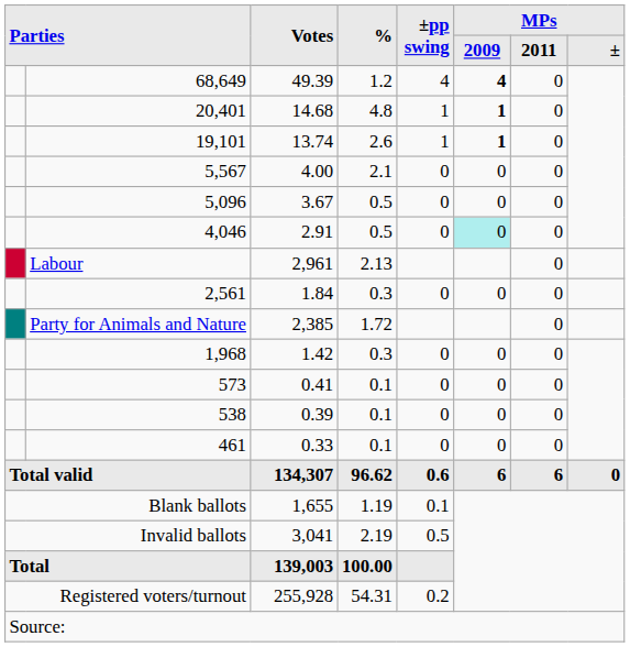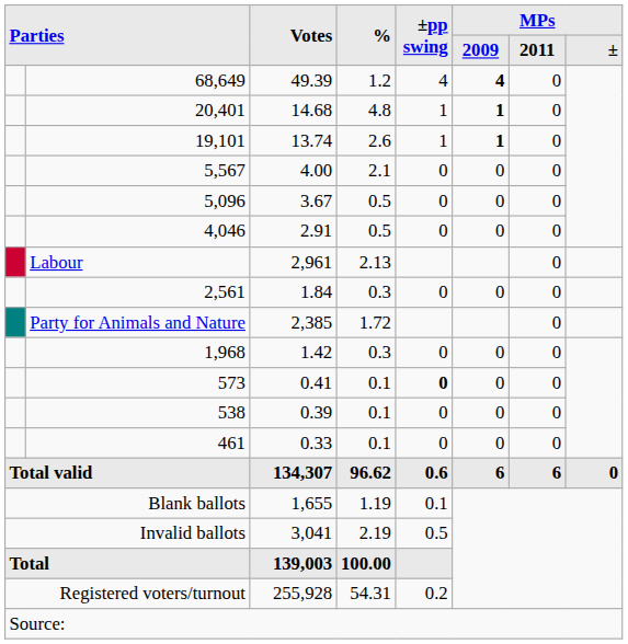4,046 | MPs / 2009: paleturquoise background -> no background
573 | ±pp swing: normal -> bold
